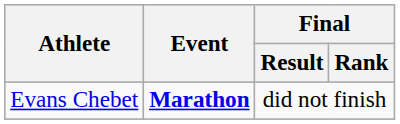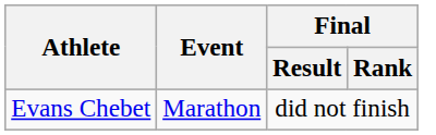Evans Chebet | Event: bold -> normal
